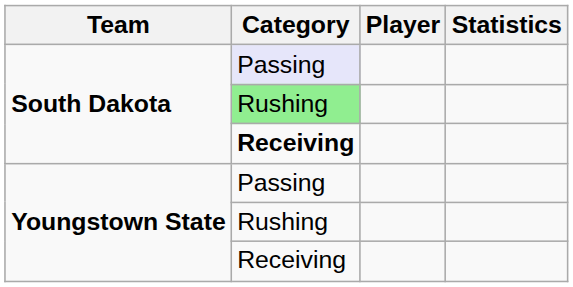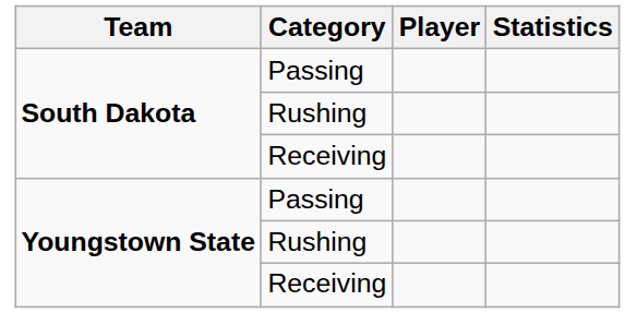South Dakota / Passing | Category: lavender background -> no background
South Dakota / Rushing | Category: lightgreen background -> no background
South Dakota / Receiving | Category: bold -> normal
